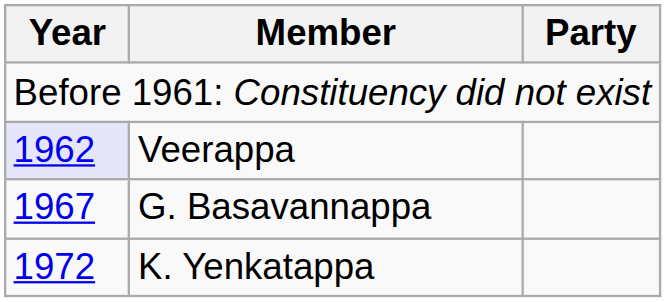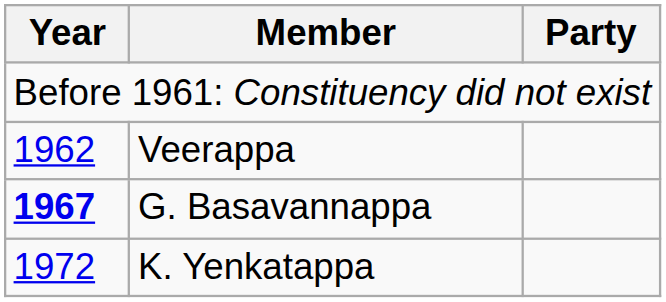Veerappa | Year: lavender background -> no background
G. Basavannappa | Year: normal -> bold
